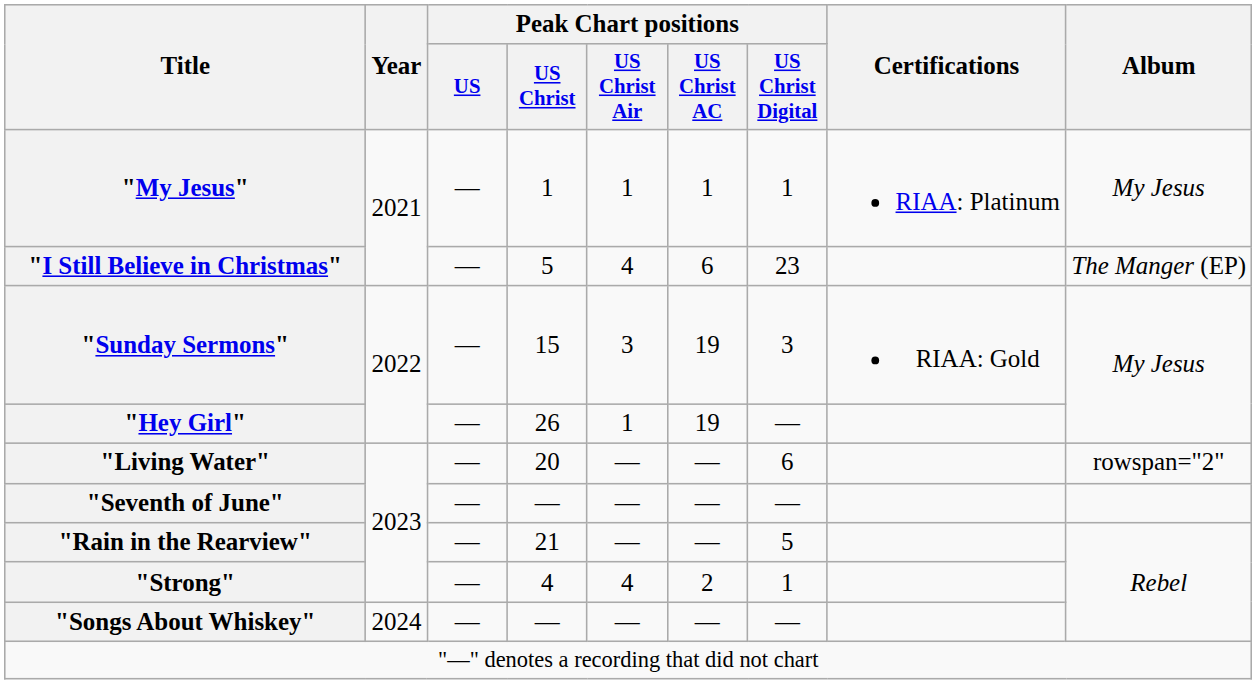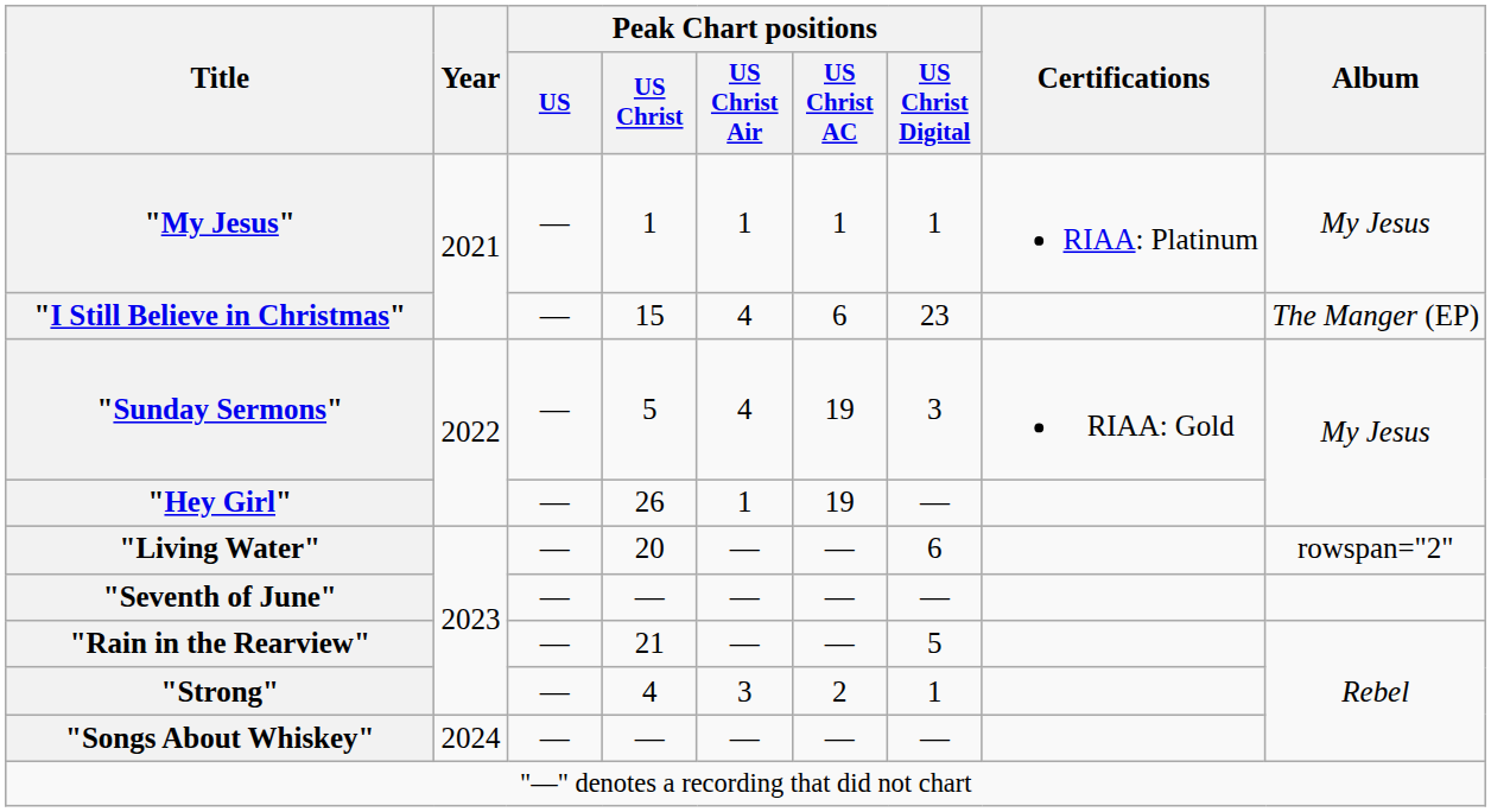"I Still Believe in Christmas" | Peak Chart positions / US Christ: 5 -> 15
"Sunday Sermons" | Peak Chart positions / US Christ: 15 -> 5
"Sunday Sermons" | Peak Chart positions / US Christ Air: 3 -> 4
"Strong" | Peak Chart positions / US Christ Air: 4 -> 3
